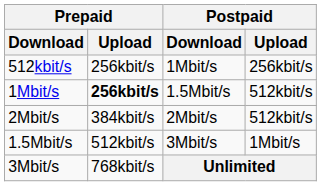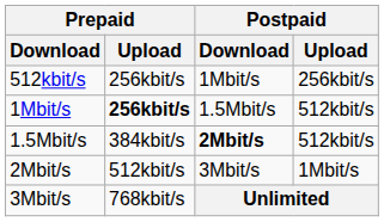row 5 | Prepaid / Download: 2Mbit/s -> 1.5Mbit/s
row 5 | Postpaid / Download: normal -> bold
row 6 | Prepaid / Download: 1.5Mbit/s -> 2Mbit/s
